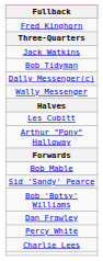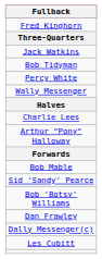row 6 | column 1: Dally Messenger(c) -> Percy White
row 9 | column 1: Les Cubitt -> Charlie Lees
row 16 | column 1: Percy White -> Dally Messenger(c)
row 17 | column 1: Charlie Lees -> Les Cubitt
